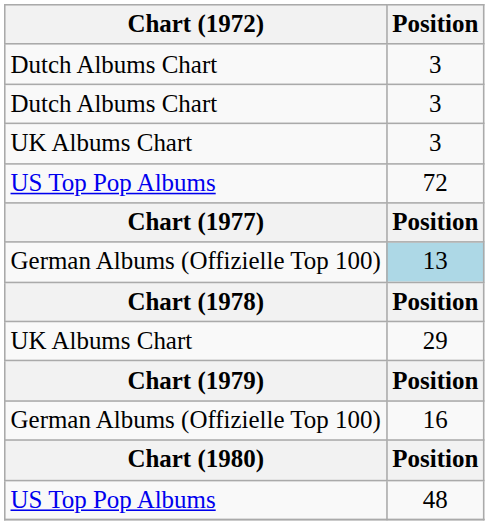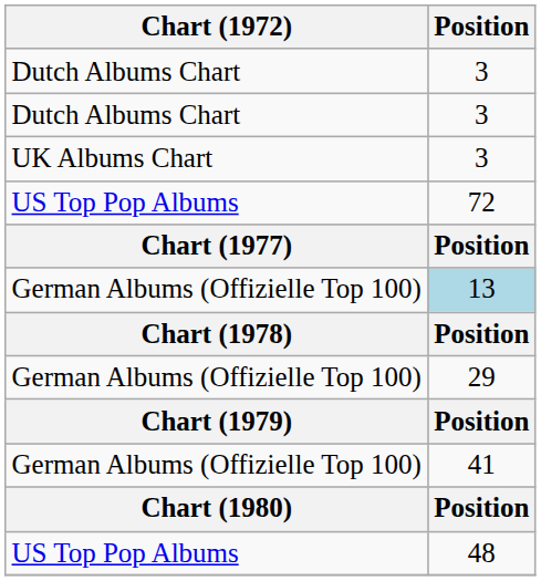row 9 | Chart (1972): UK Albums Chart -> German Albums (Offizielle Top 100)
row 11 | Position: 16 -> 41
